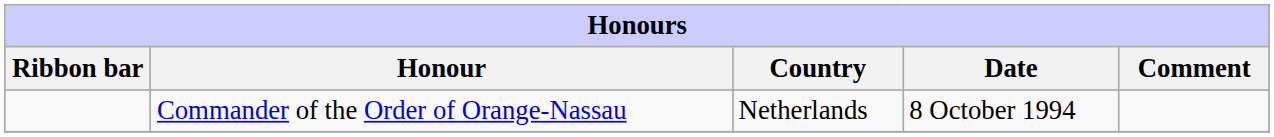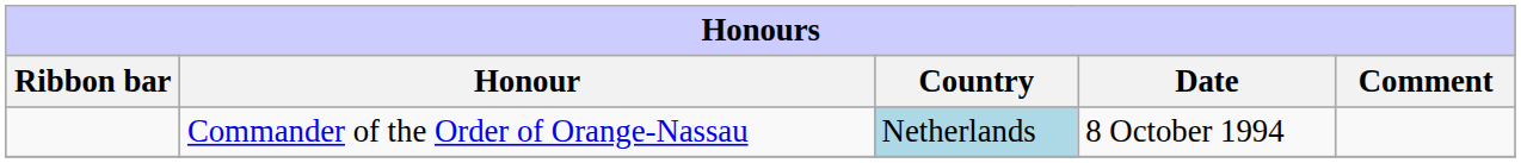Commander of the Order of Orange-Nassau | Country: no background -> lightblue background
